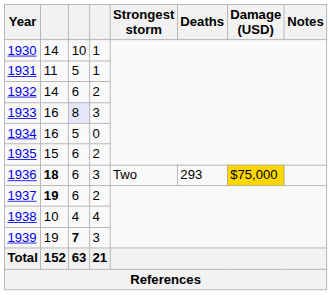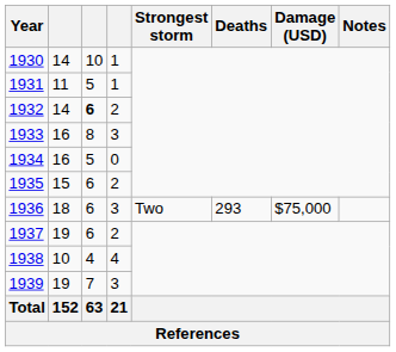1932 | column 3: normal -> bold
1933 | column 3: lavender background -> no background
1936 | column 2: bold -> normal
1936 | Damage (USD): gold background -> no background
1937 | column 2: bold -> normal
1939 | column 3: bold -> normal
